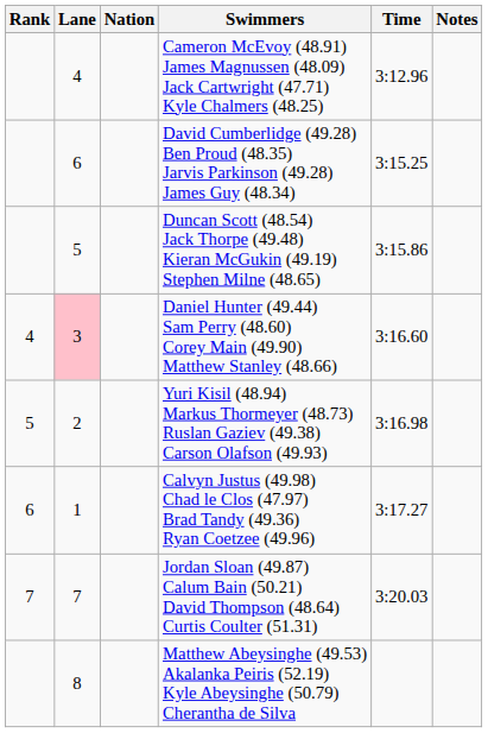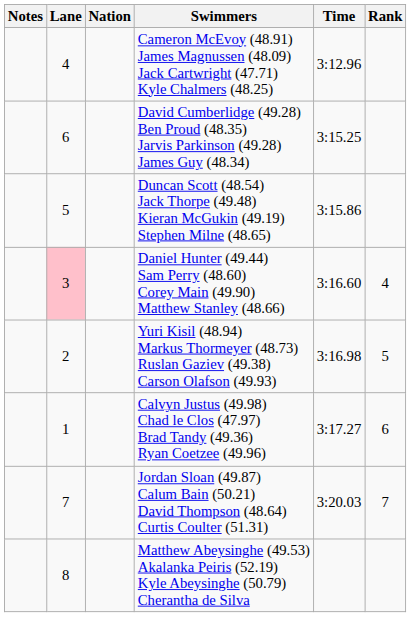columns swapped: Rank <-> Notes
